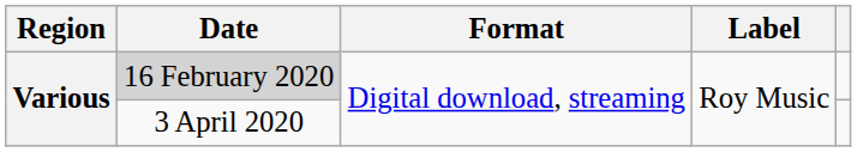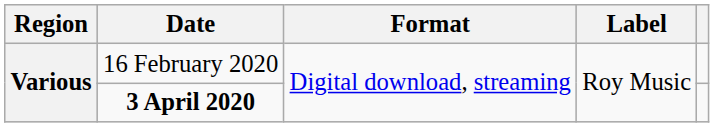16 February 2020 | Date: lightgrey background -> no background
3 April 2020 | Date: normal -> bold
